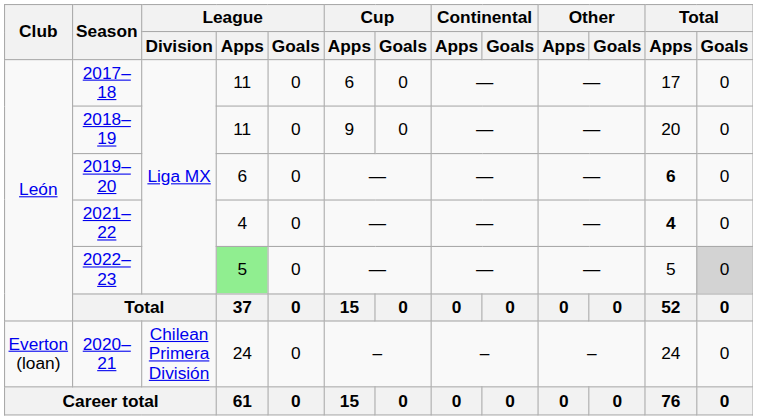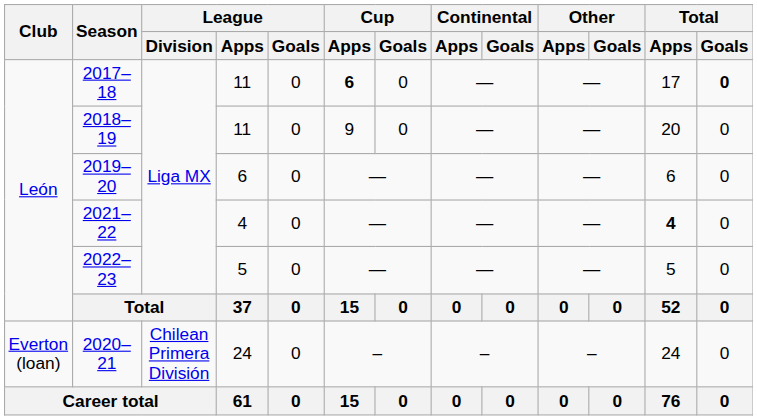2017–18 | Cup / Apps: normal -> bold
2017–18 | Total / Goals: normal -> bold
2019–20 | Total / Apps: bold -> normal
2022–23 | League / Apps: lightgreen background -> no background
2022–23 | Total / Goals: lightgrey background -> no background
